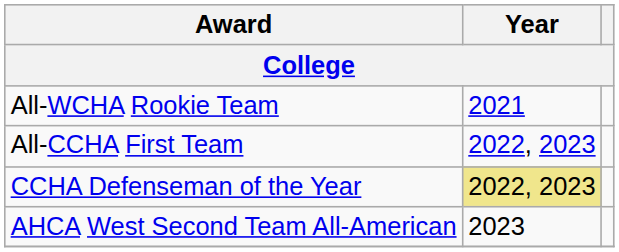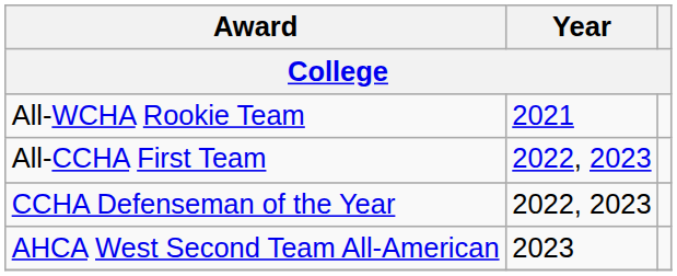CCHA Defenseman of the Year | Year: khaki background -> no background
